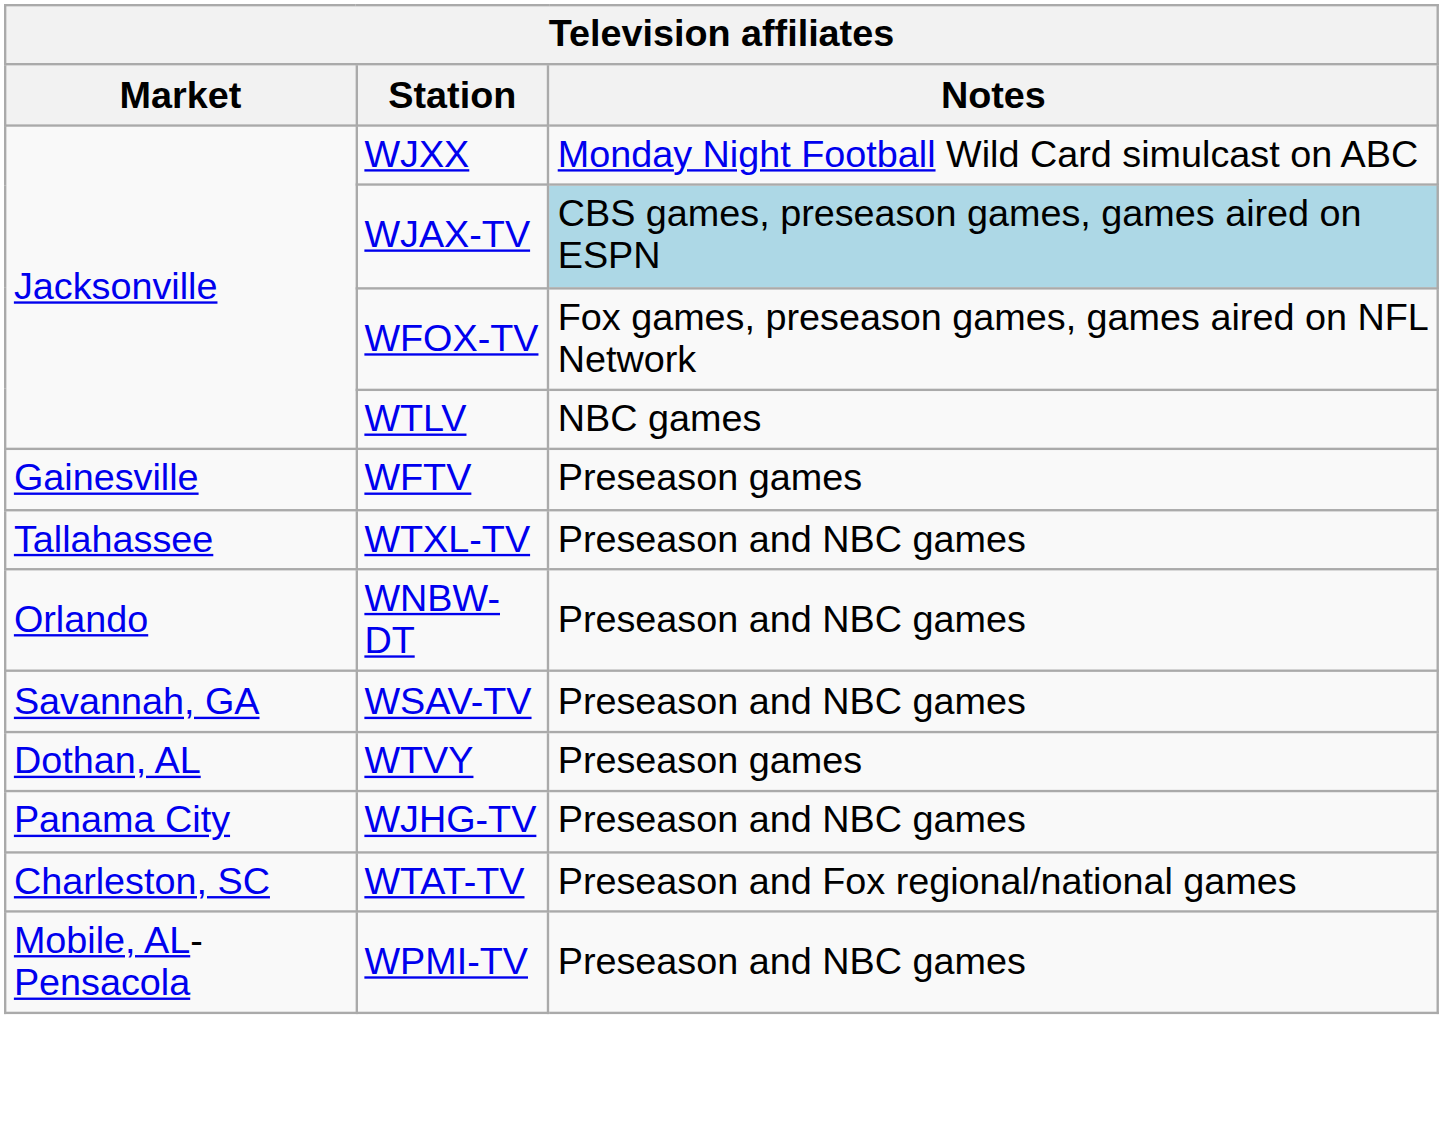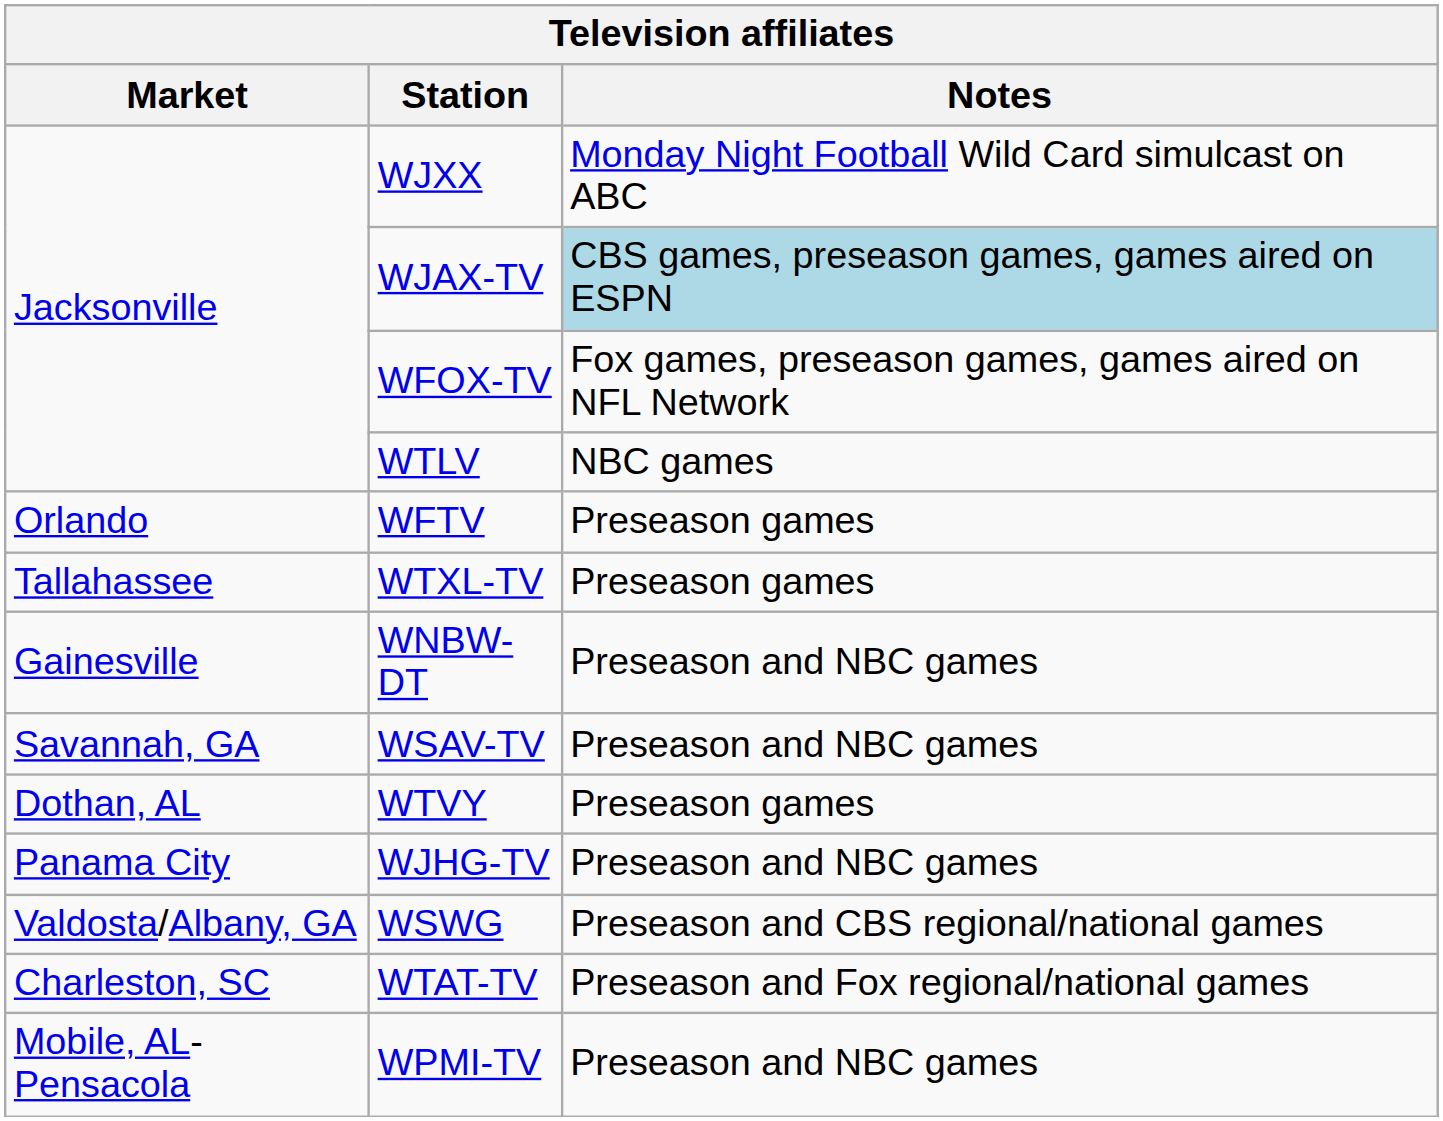WFTV | Market: Gainesville -> Orlando
WTXL-TV | Notes: Preseason and NBC games -> Preseason games
WNBW-DT | Market: Orlando -> Gainesville
+ row: Valdosta/Albany, GA | WSWG | Preseason and CBS regional/national games
